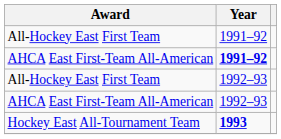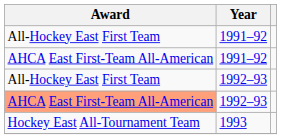row 3 | Year: bold -> normal
row 5 | Award: no background -> lightsalmon background
row 6 | Year: bold -> normal
